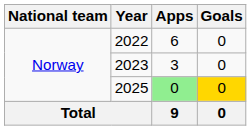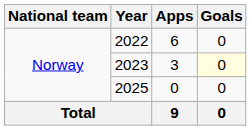2023 | Goals: no background -> lightyellow background
2025 | Apps: lightgreen background -> no background
2025 | Goals: gold background -> no background
